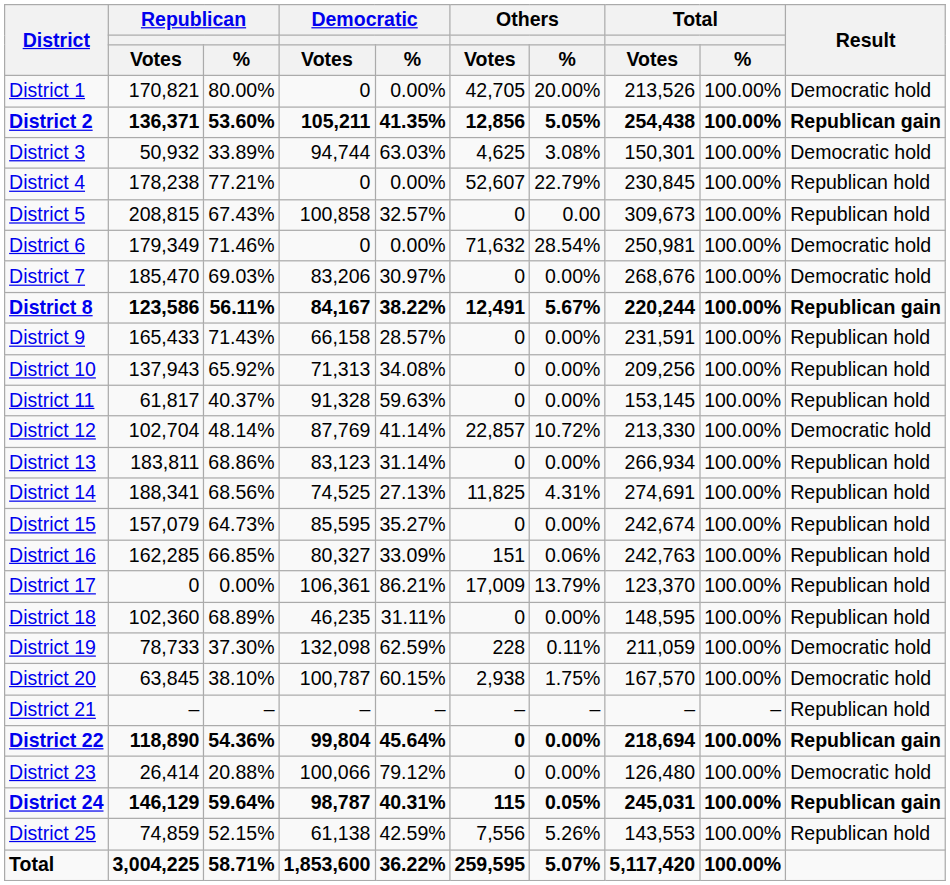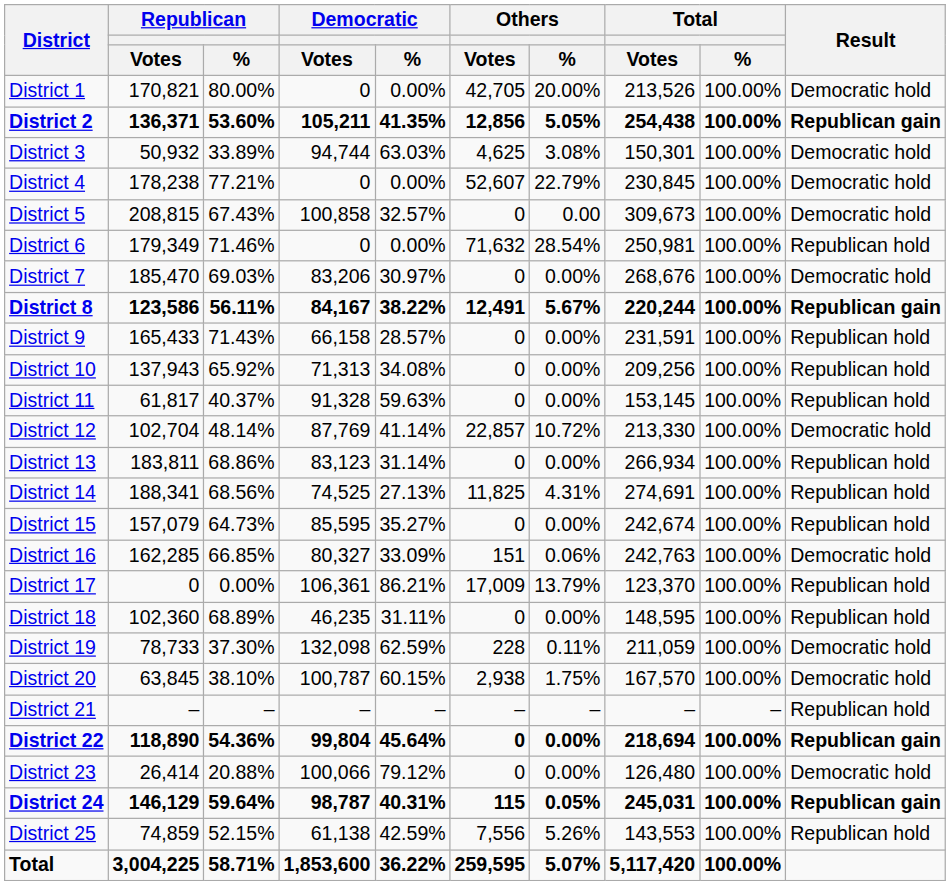District 4 | Result: Republican hold -> Democratic hold
District 5 | Result: Republican hold -> Democratic hold
District 6 | Result: Democratic hold -> Republican hold
District 16 | Result: Republican hold -> Democratic hold
